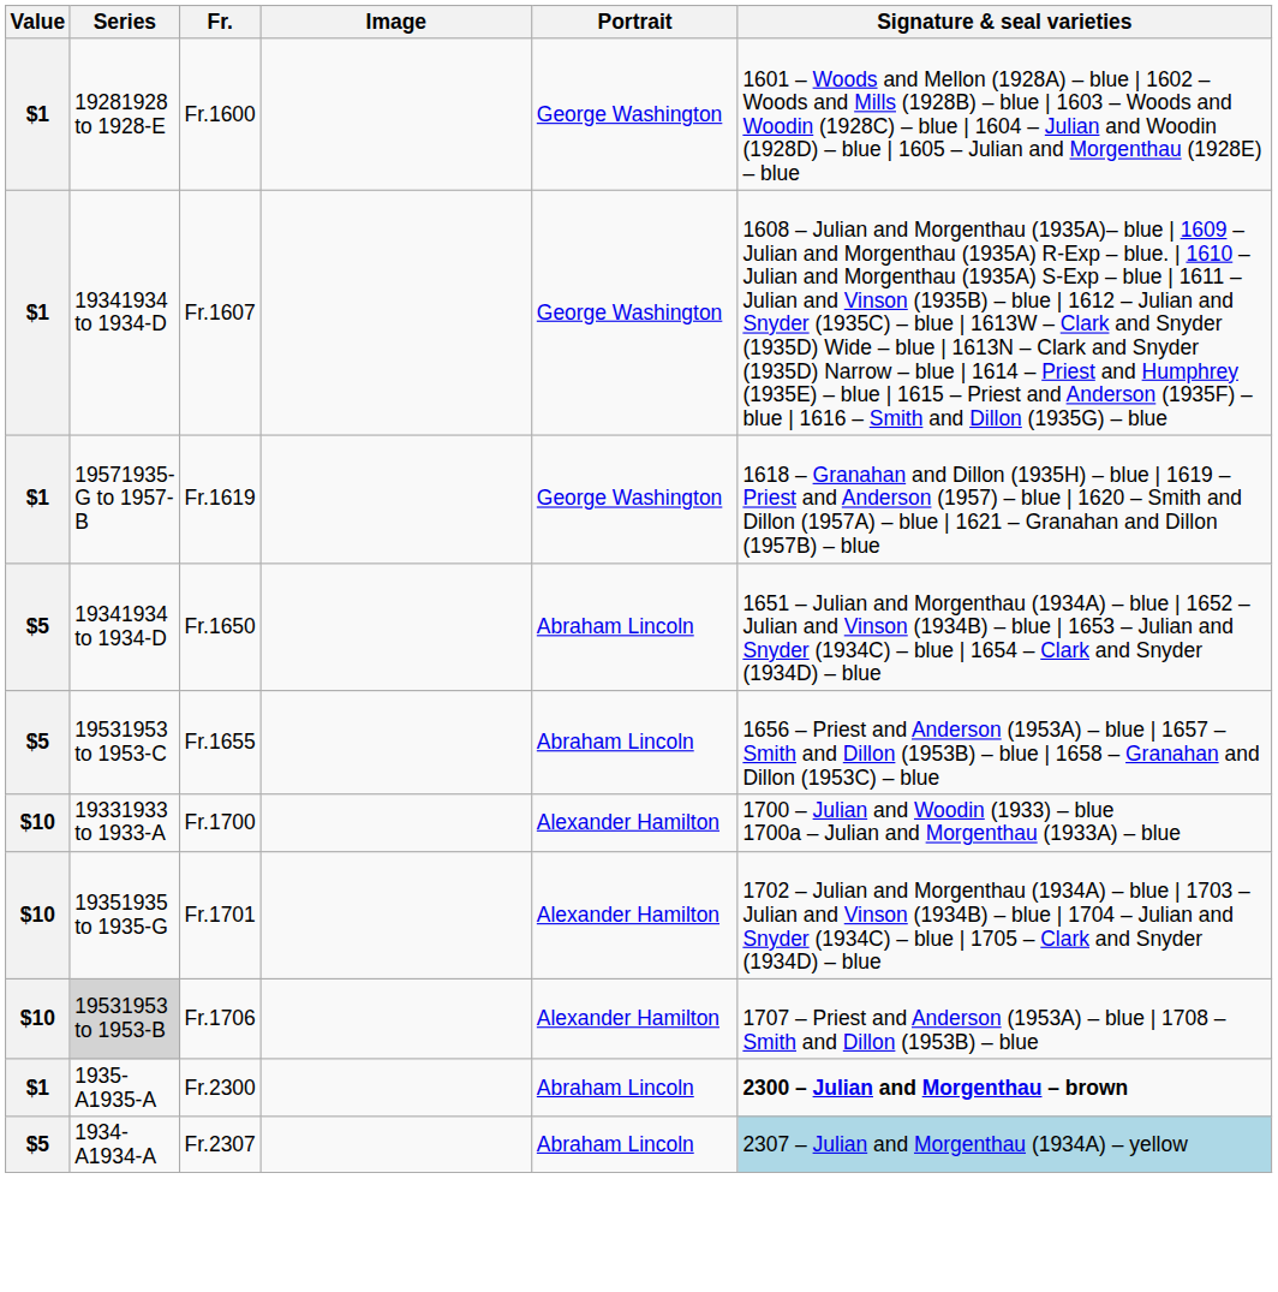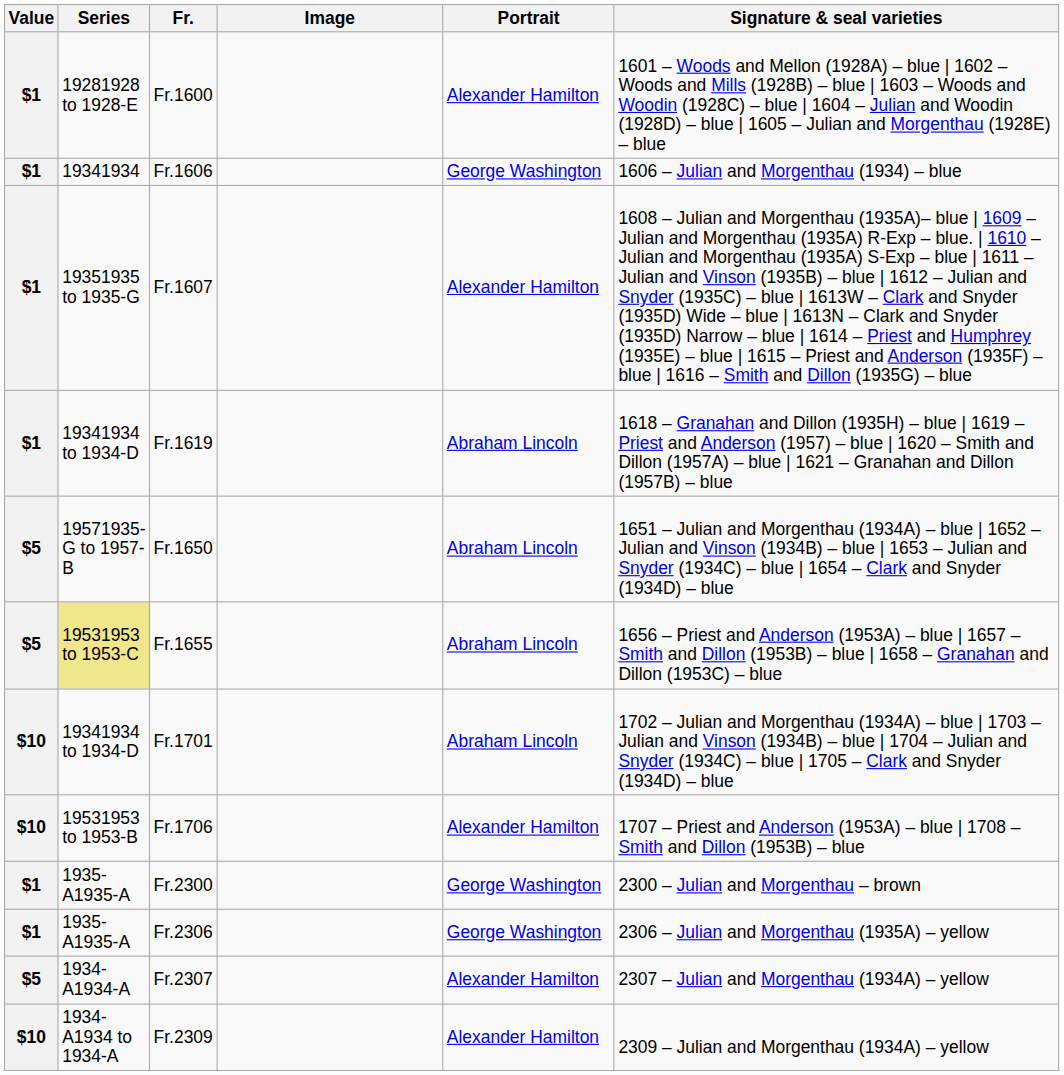Fr.1600 | Portrait: George Washington -> Alexander Hamilton
+ row: $1 | 19341934 | Fr.1606 | George Washington | 1606 – Julian and Morgenthau (1934) – blue
Fr.1607 | Series: 19341934 to 1934-D -> 19351935 to 1935-G
Fr.1607 | Portrait: George Washington -> Alexander Hamilton
Fr.1619 | Series: 19571935-G to 1957-B -> 19341934 to 1934-D
Fr.1619 | Portrait: George Washington -> Abraham Lincoln
Fr.1650 | Series: 19341934 to 1934-D -> 19571935-G to 1957-B
Fr.1655 | Series: no background -> khaki background
- row: $10 | 19331933 to 1933-A | Fr.1700 | Alexander Hamilton | 1700 – Julian and Woodin (1933) – blue 1700a – Julian and Morgenthau (1933A) – blue
Fr.1701 | Series: 19351935 to 1935-G -> 19341934 to 1934-D
Fr.1701 | Portrait: Alexander Hamilton -> Abraham Lincoln
Fr.1706 | Series: lightgrey background -> no background
Fr.2300 | Portrait: Abraham Lincoln -> George Washington
Fr.2300 | Signature & seal varieties: bold -> normal
+ row: $1 | 1935-A1935-A | Fr.2306 | George Washington | 2306 – Julian and Morgenthau (1935A) – yellow
Fr.2307 | Portrait: Abraham Lincoln -> Alexander Hamilton
Fr.2307 | Signature & seal varieties: lightblue background -> no background
+ row: $10 | 1934-A1934 to 1934-A | Fr.2309 | Alexander Hamilton | 2309 – Julian and Morgenthau (1934A) – yellow
